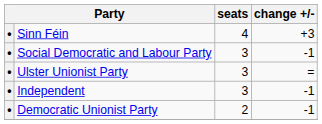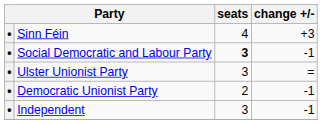Social Democratic and Labour Party | seats: normal -> bold
rows swapped: Democratic Unionist Party <-> Independent
